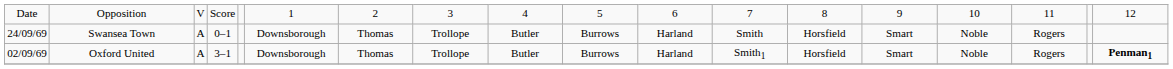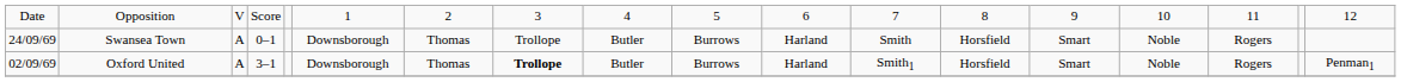Oxford United | column 8: normal -> bold
Oxford United | column 18: bold -> normal
